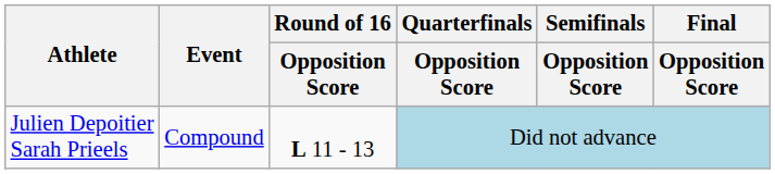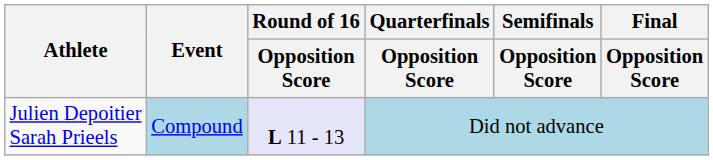Julien Depoitier Sarah Prieels | Event: no background -> lightblue background
Julien Depoitier Sarah Prieels | Round of 16 / Opposition Score: no background -> lavender background
